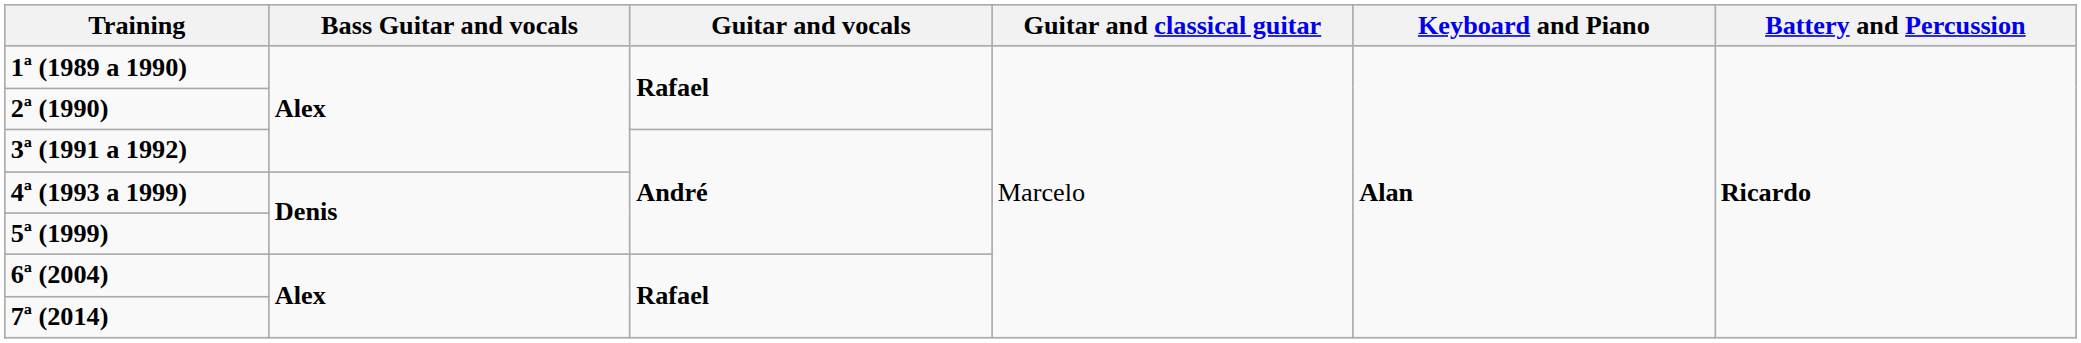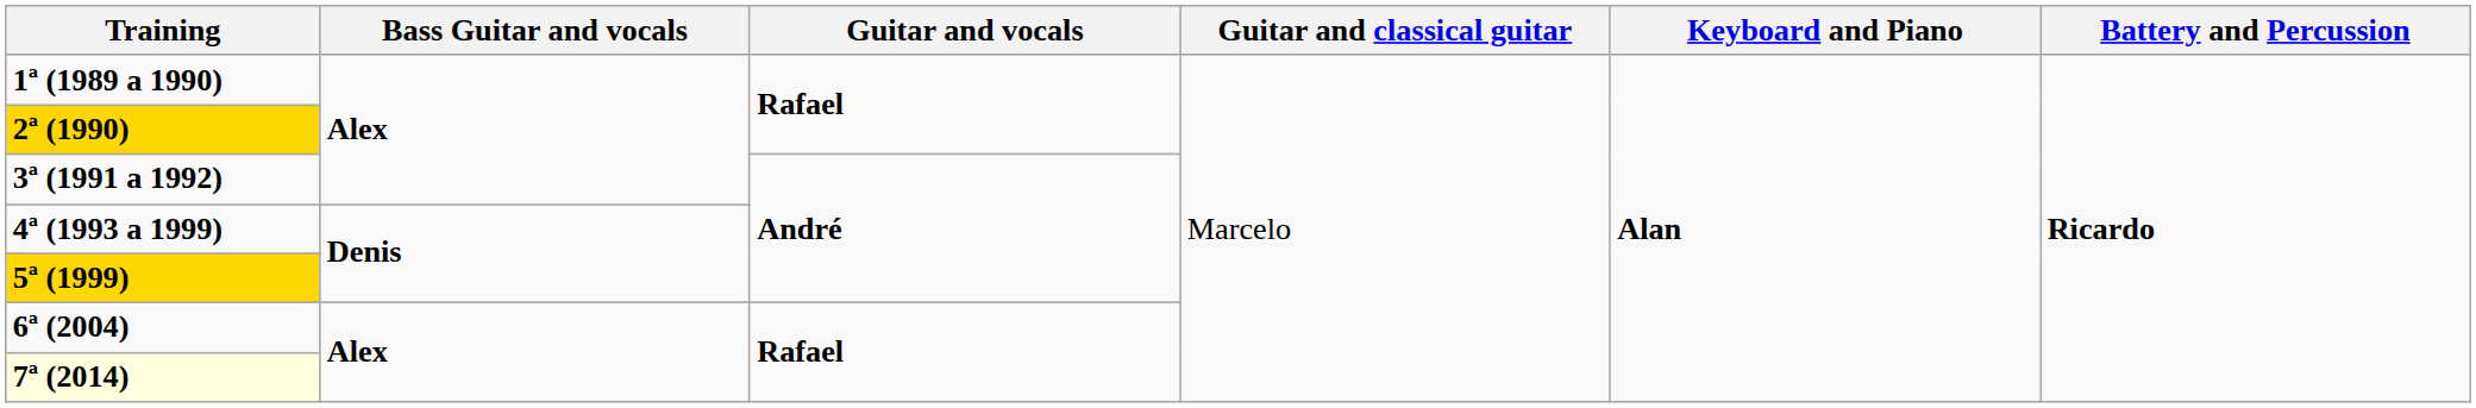2ª (1990) | Training: no background -> gold background
5ª (1999) | Training: no background -> gold background
7ª (2014) | Training: no background -> lightyellow background
